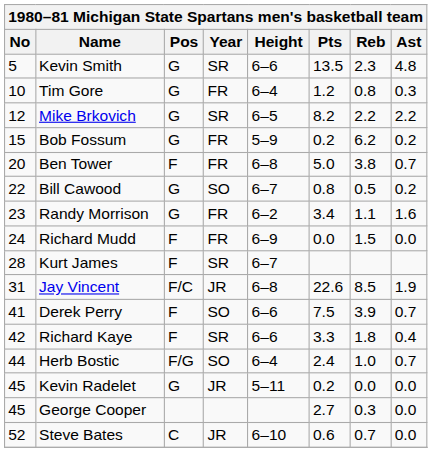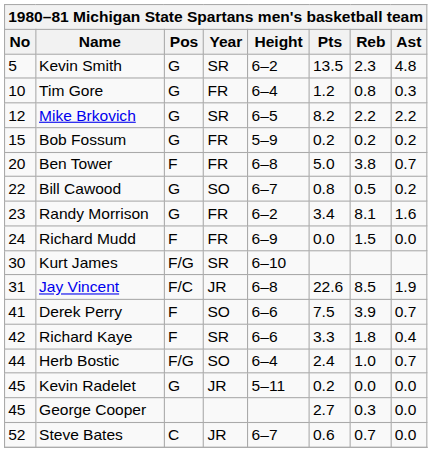Kevin Smith | Height: 6–6 -> 6–2
Bob Fossum | Reb: 6.2 -> 0.2
Randy Morrison | Reb: 1.1 -> 8.1
Kurt James | No: 28 -> 30
Kurt James | Pos: F -> F/G
Kurt James | Height: 6–7 -> 6–10
Steve Bates | Height: 6–10 -> 6–7
